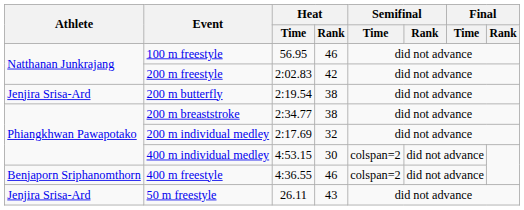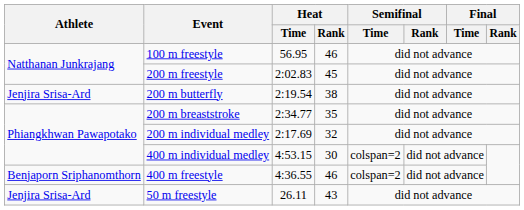200 m freestyle | Heat / Rank: 42 -> 45
200 m breaststroke | Heat / Rank: 38 -> 35
